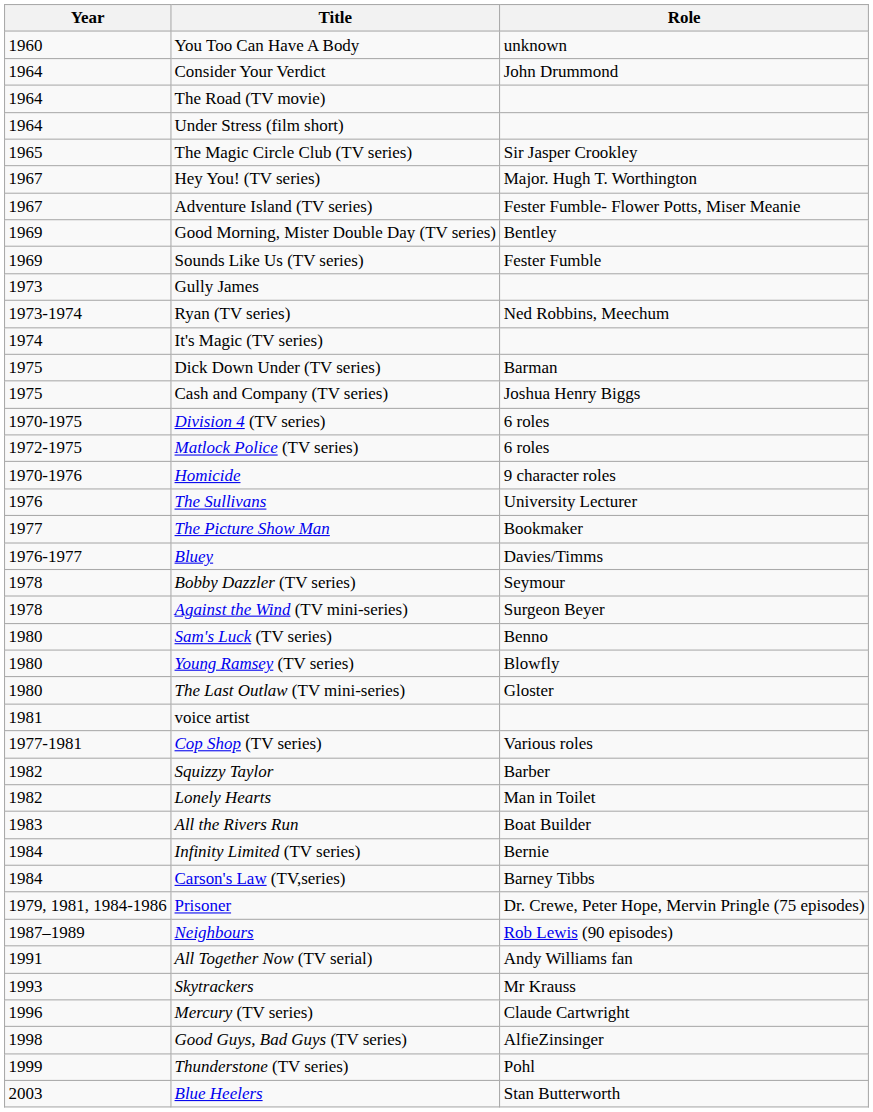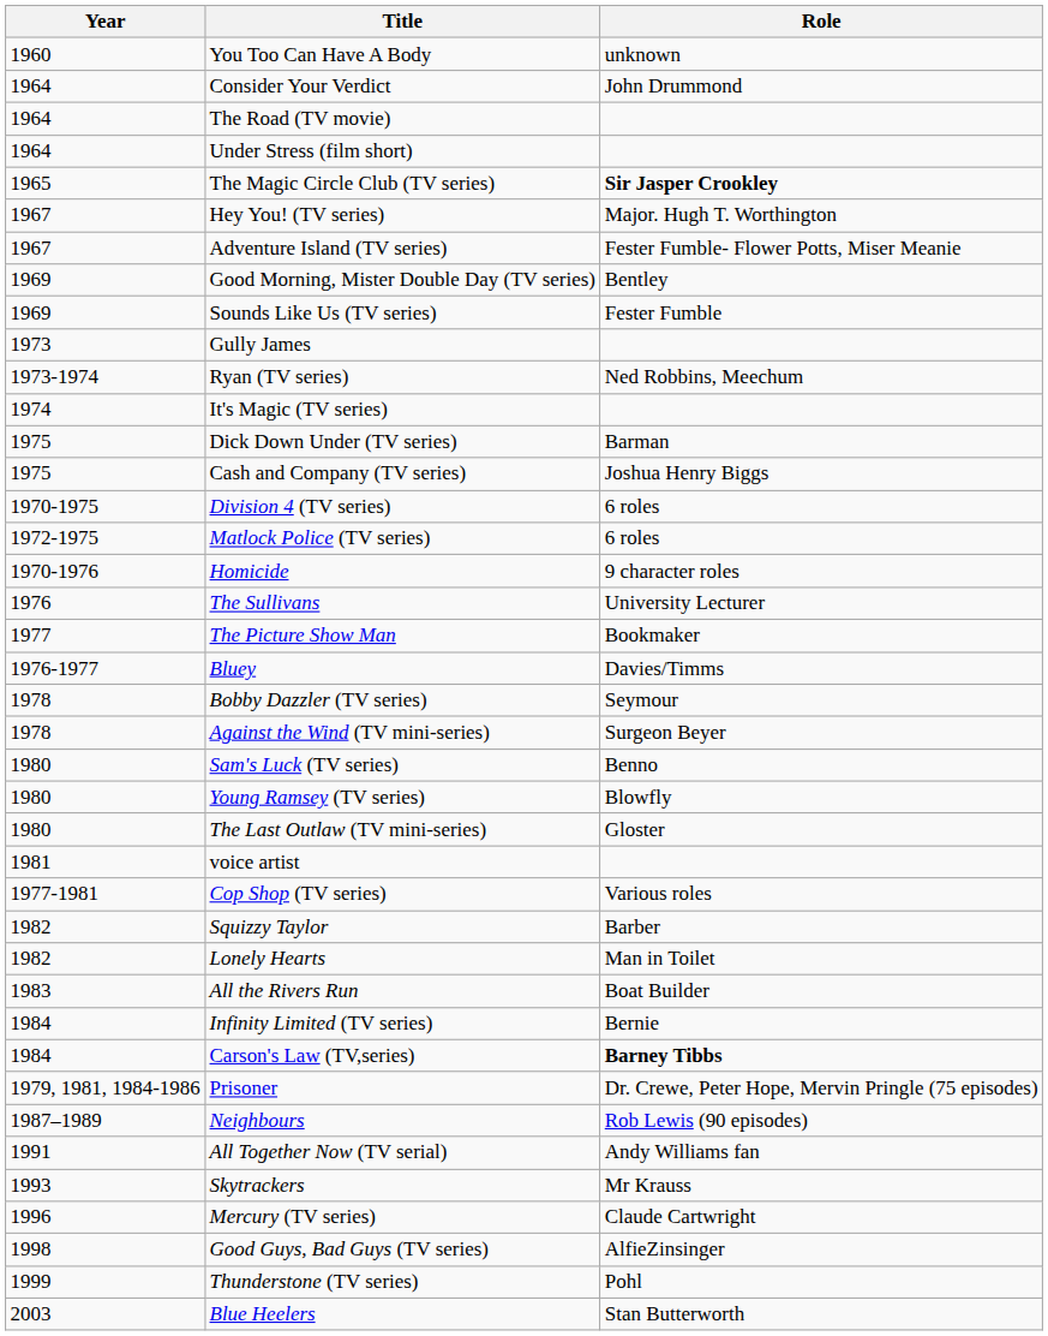The Magic Circle Club (TV series) | Role: normal -> bold
Carson's Law (TV,series) | Role: normal -> bold
